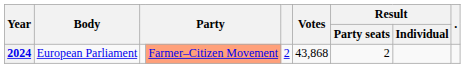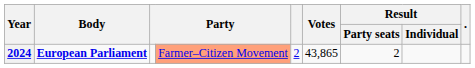2024 | Body: normal -> bold
2024 | Votes: 43,868 -> 43,865
